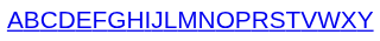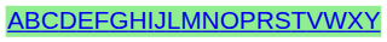row 1 | column 1: no background -> lightgreen background
